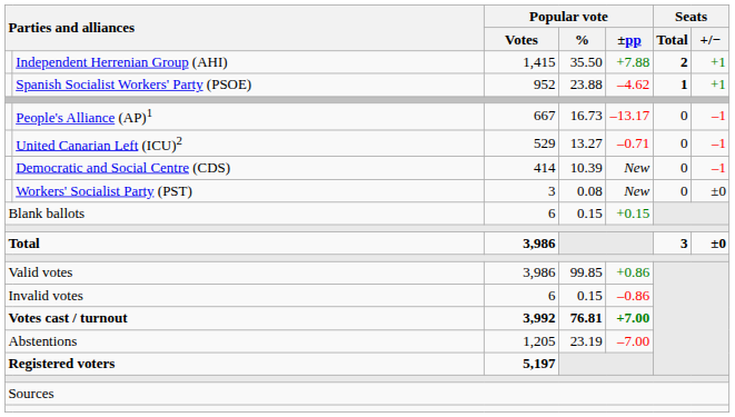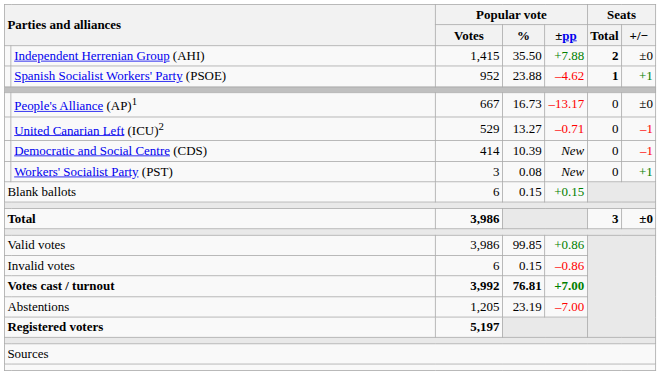Independent Herrenian Group (AHI) | Seats / +/−: +1 -> ±0
People's Alliance (AP)1 | Seats / +/−: –1 -> ±0
Workers' Socialist Party (PST) | Seats / +/−: ±0 -> +1
